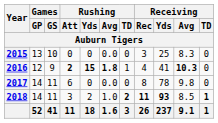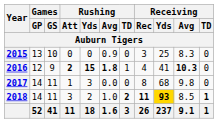2015 | Rushing / Avg: 0.0 -> 0.9
2017 | Rushing / Att: 6 -> 1
2017 | Rushing / Yds: 0 -> 3
2017 | Receiving / Yds: 78 -> 68
2018 | Receiving / Yds: no background -> gold background
